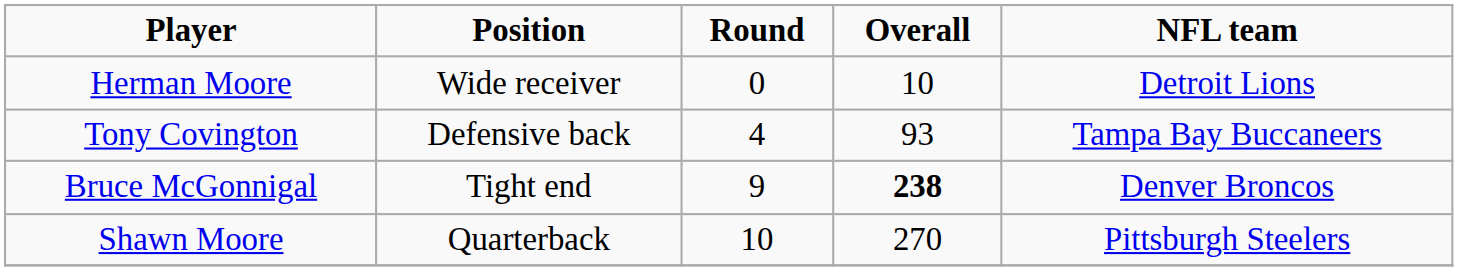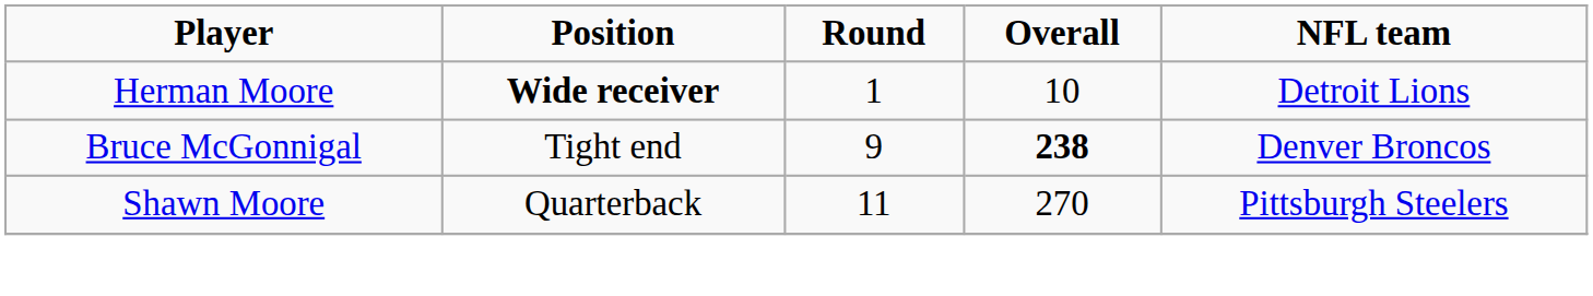Herman Moore | Position: normal -> bold
Herman Moore | Round: 0 -> 1
- row: Tony Covington | Defensive back | 4 | 93 | Tampa Bay Buccaneers
Shawn Moore | Round: 10 -> 11
